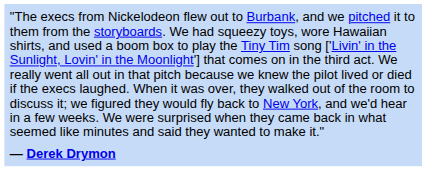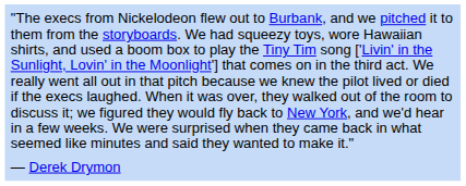row 2 | column 1: bold -> normal
